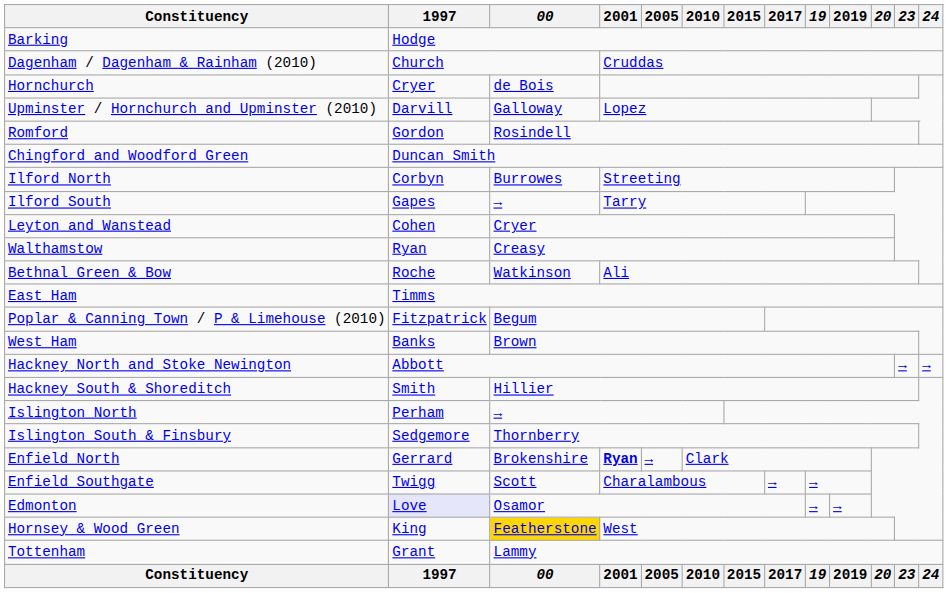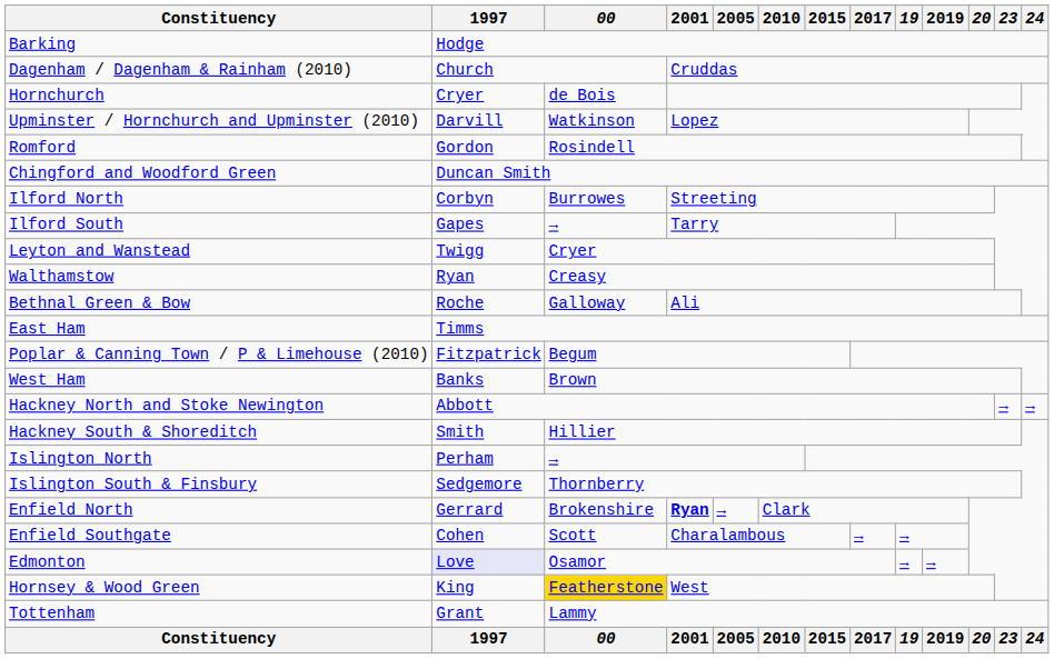Upminster / Hornchurch and Upminster (2010) | 00: Galloway -> Watkinson
Leyton and Wanstead | 1997: Cohen -> Twigg
Bethnal Green & Bow | 00: Watkinson -> Galloway
Enfield Southgate | 1997: Twigg -> Cohen
